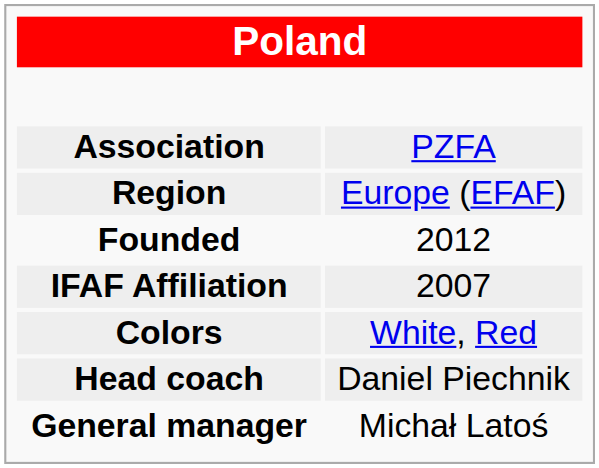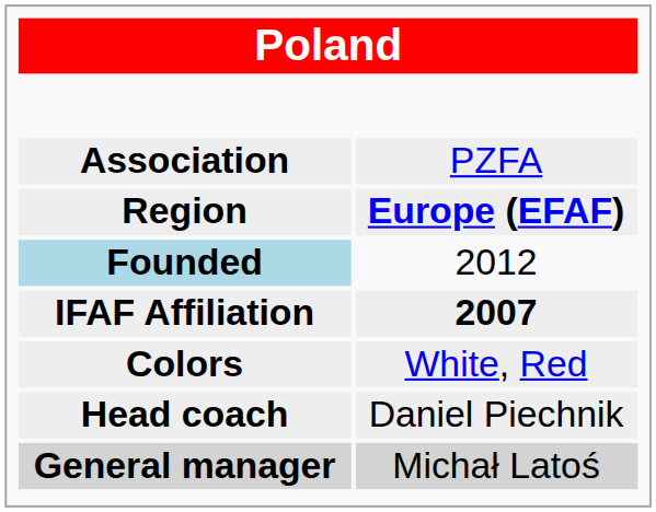Region | column 2: normal -> bold
Founded | column 1: no background -> lightblue background
IFAF Affiliation | column 2: normal -> bold
General manager | column 1: no background -> lightgrey background
General manager | column 2: no background -> lightgrey background
